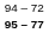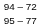95 – 77 | column 1: bold -> normal
